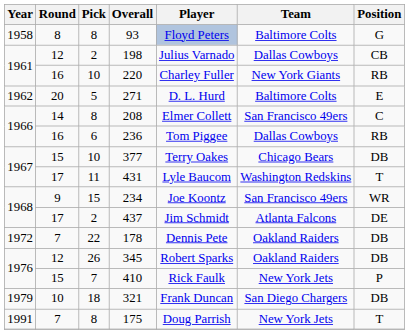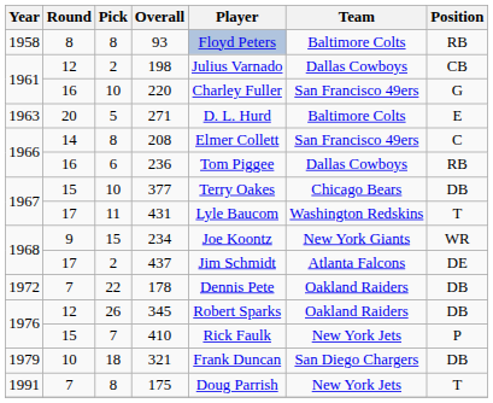93 | Position: G -> RB
220 | Team: New York Giants -> San Francisco 49ers
220 | Position: RB -> G
271 | Year: 1962 -> 1963
234 | Team: San Francisco 49ers -> New York Giants
